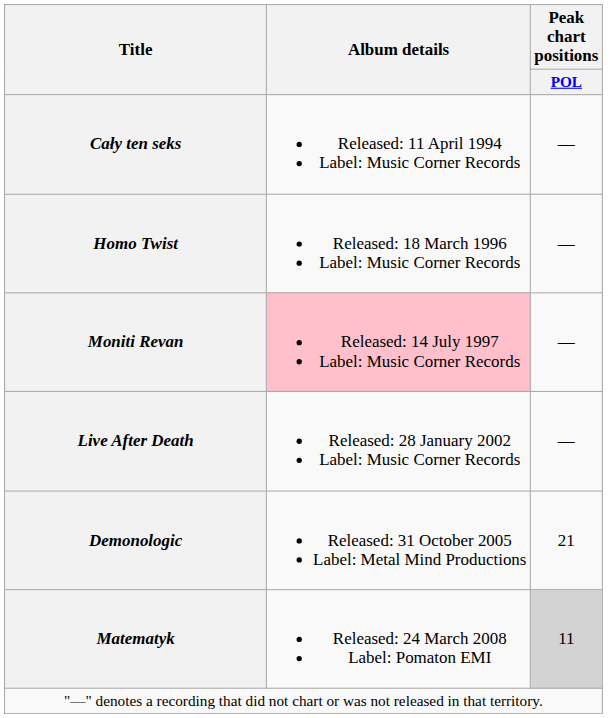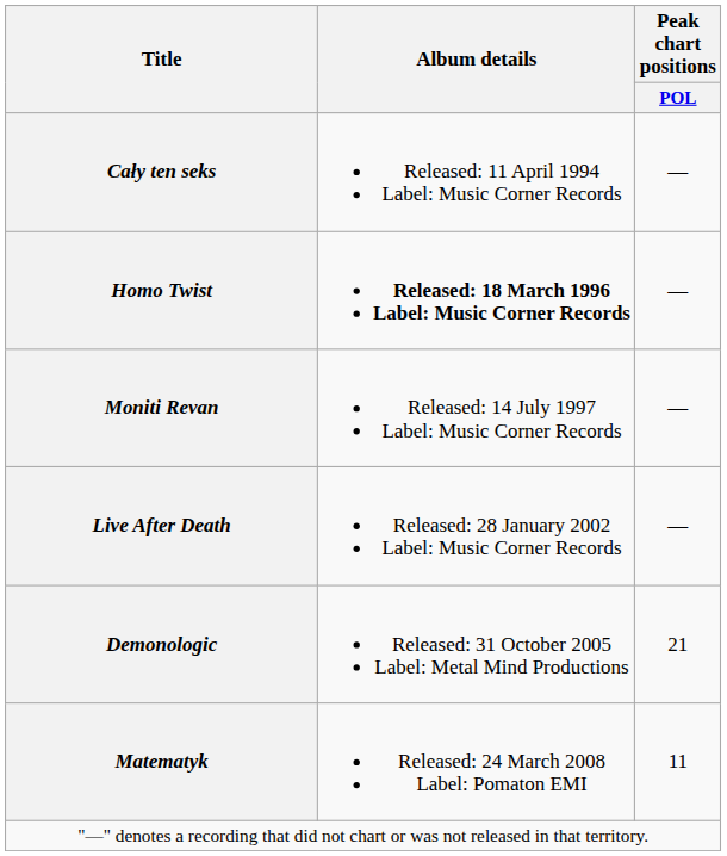Homo Twist | Album details: normal -> bold
Moniti Revan | Album details: pink background -> no background
Matematyk | Peak chart positions / POL: lightgrey background -> no background
